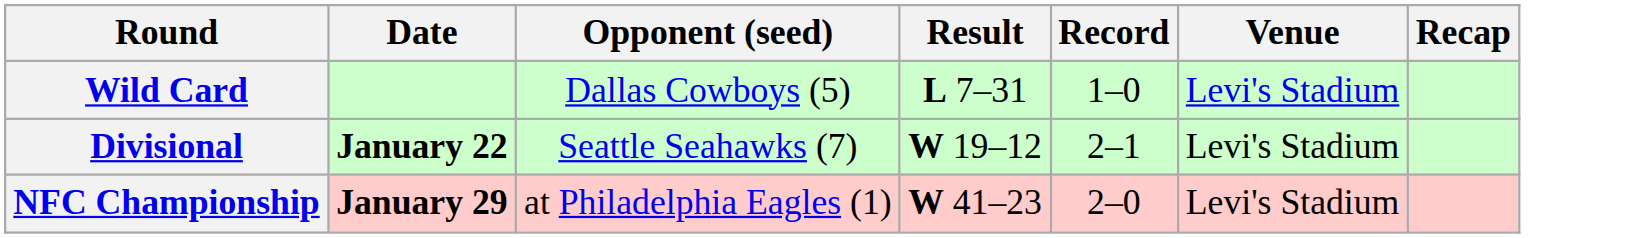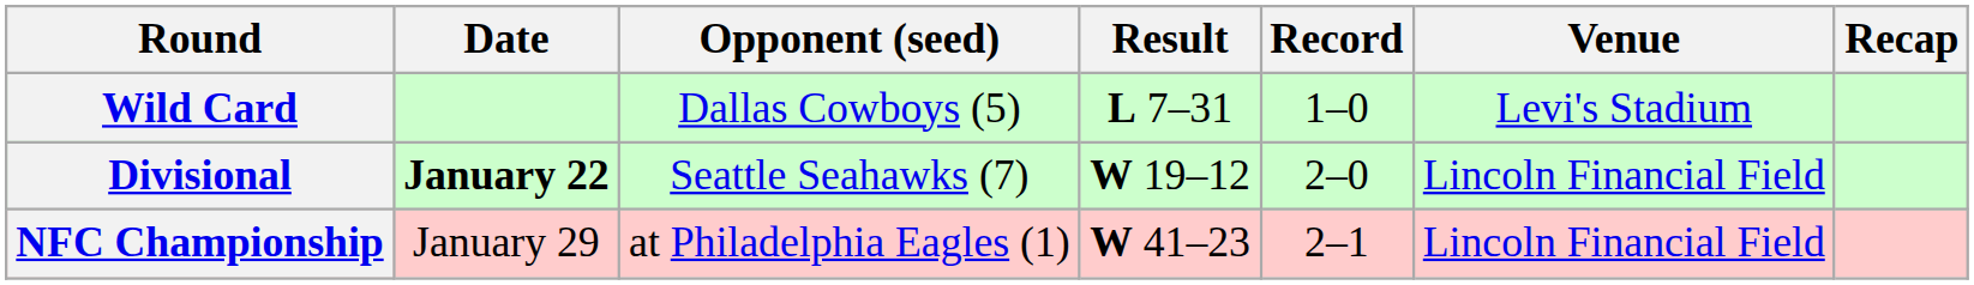Divisional | Record: 2–1 -> 2–0
Divisional | Venue: Levi's Stadium -> Lincoln Financial Field
NFC Championship | Date: bold -> normal
NFC Championship | Record: 2–0 -> 2–1
NFC Championship | Venue: Levi's Stadium -> Lincoln Financial Field
